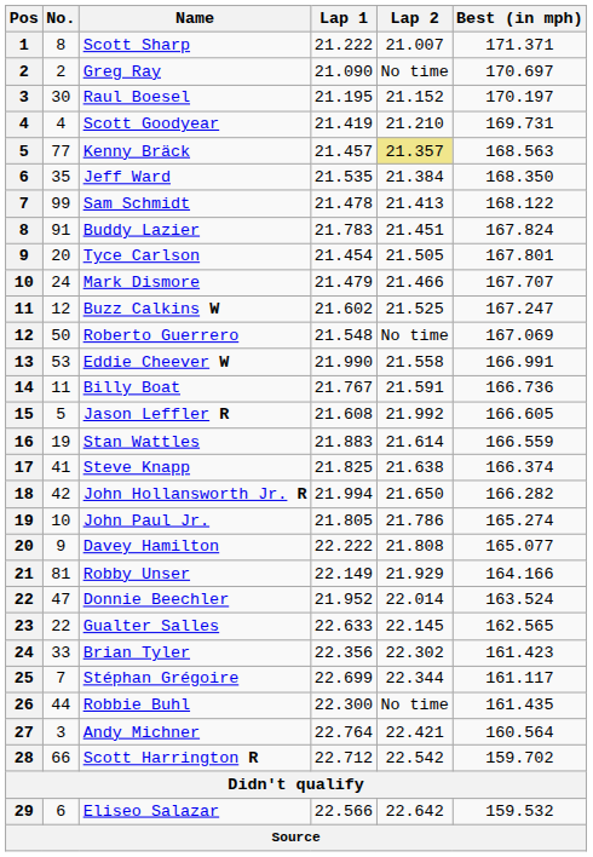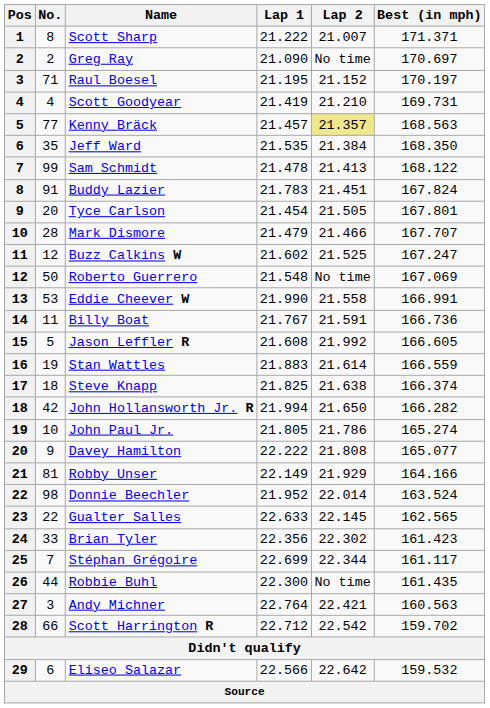Raul Boesel | No.: 30 -> 71
Mark Dismore | No.: 24 -> 28
Steve Knapp | No.: 41 -> 18
Donnie Beechler | No.: 47 -> 98
Andy Michner | Best (in mph): 160.564 -> 160.563
